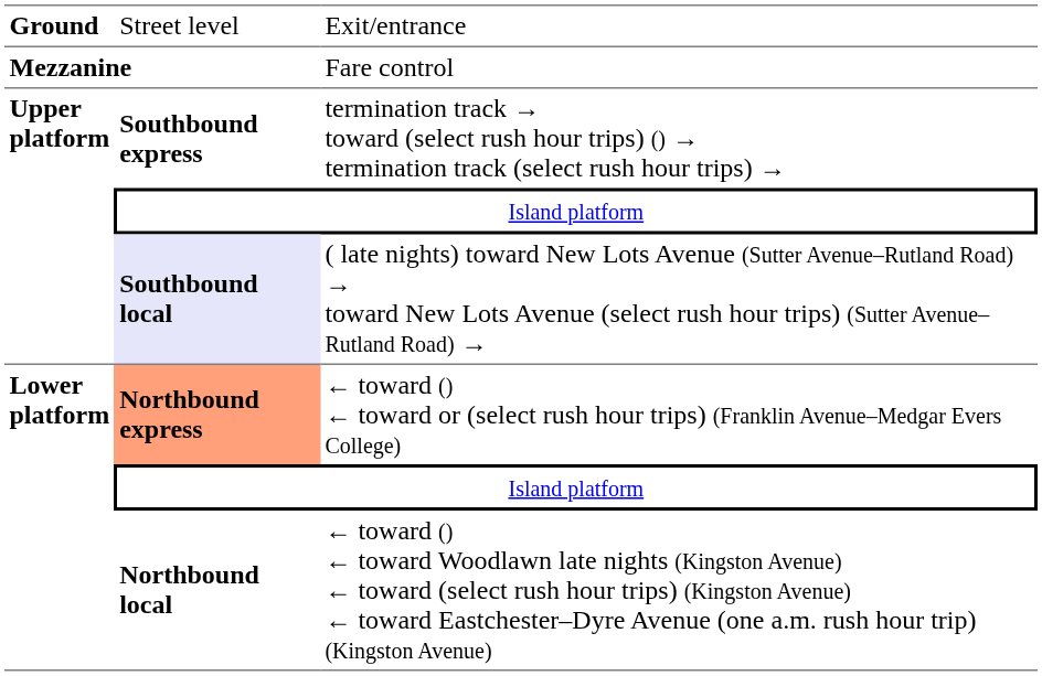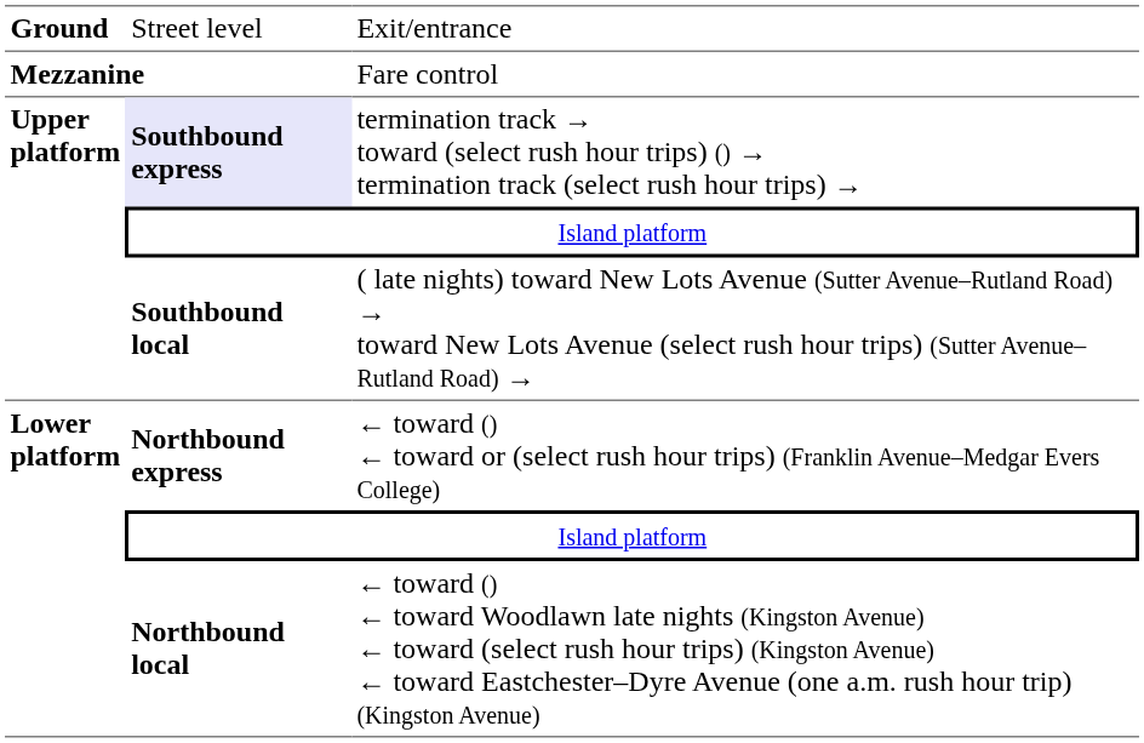Southbound express | column 2: no background -> lavender background
Southbound local | column 2: lavender background -> no background
Northbound express | column 2: lightsalmon background -> no background
